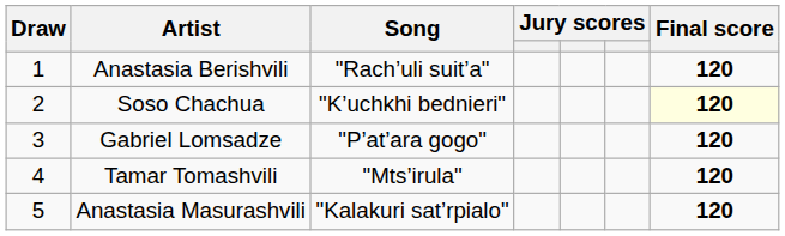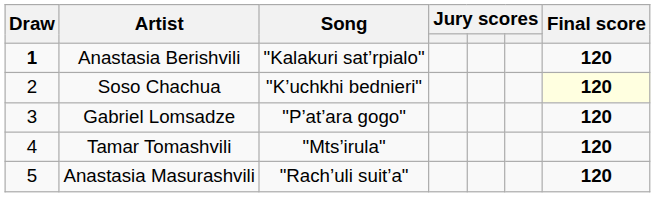Anastasia Berishvili | Draw: normal -> bold
Anastasia Berishvili | Song: "Rach’uli suit’a" -> "Kalakuri sat’rpialo"
Anastasia Masurashvili | Song: "Kalakuri sat’rpialo" -> "Rach’uli suit’a"
